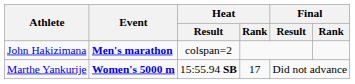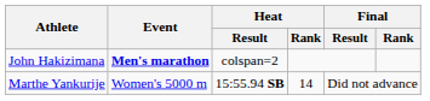Marthe Yankurije | Event: bold -> normal
Marthe Yankurije | Heat / Rank: 17 -> 14
